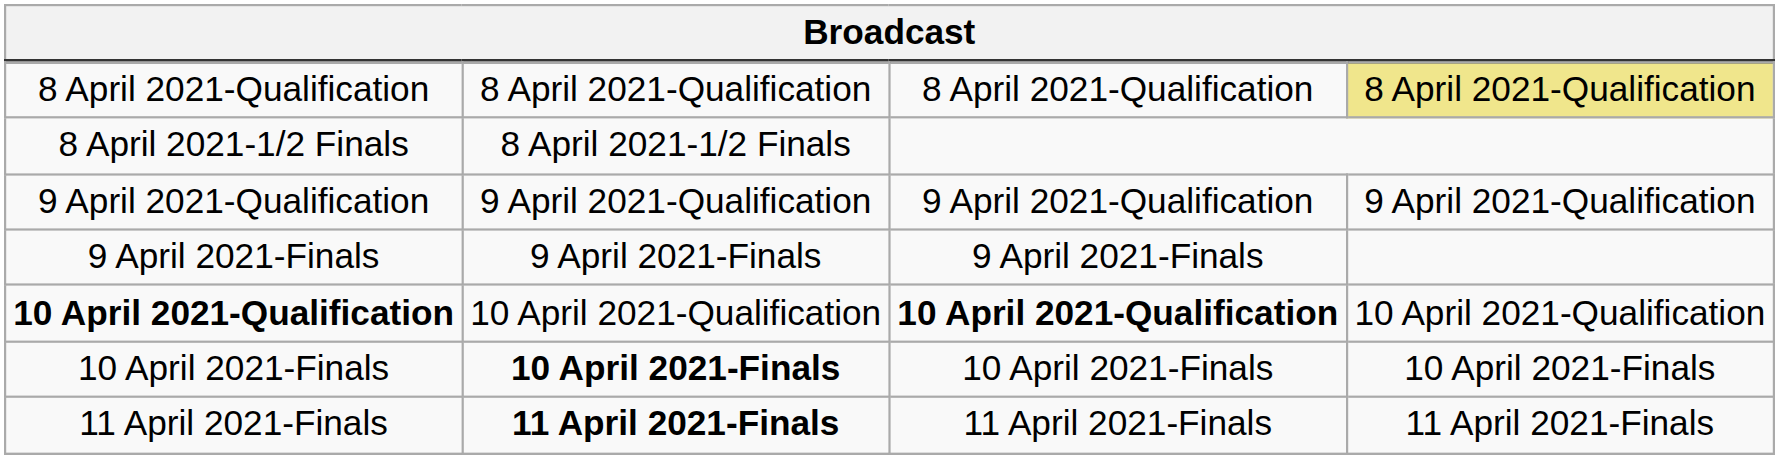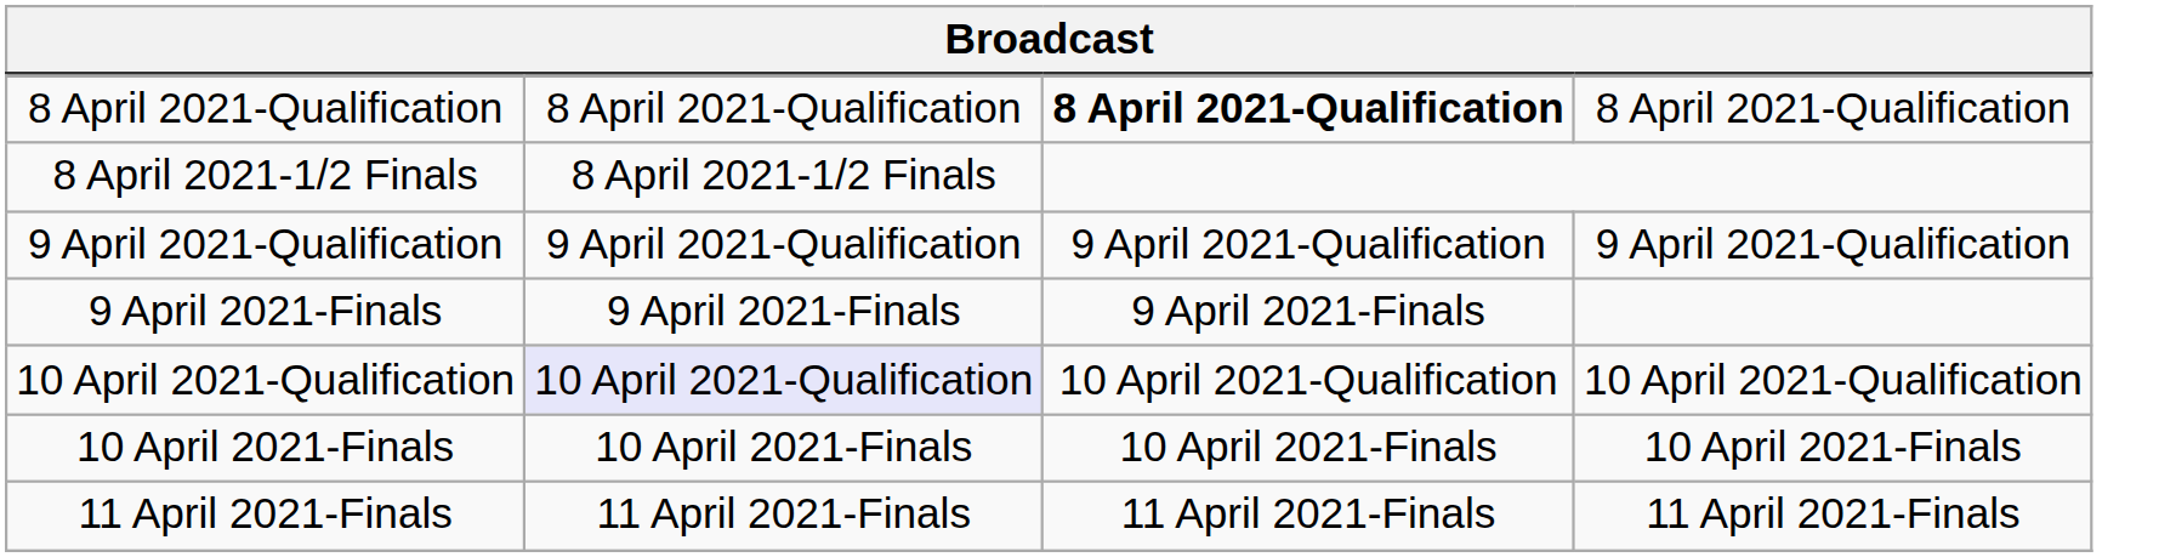row 2 | column 3: normal -> bold
row 2 | column 4: khaki background -> no background
row 6 | column 1: bold -> normal
row 6 | column 2: no background -> lavender background
row 6 | column 3: bold -> normal
row 7 | column 2: bold -> normal
row 8 | column 2: bold -> normal
